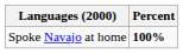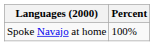Spoke Navajo at home | Percent: bold -> normal
